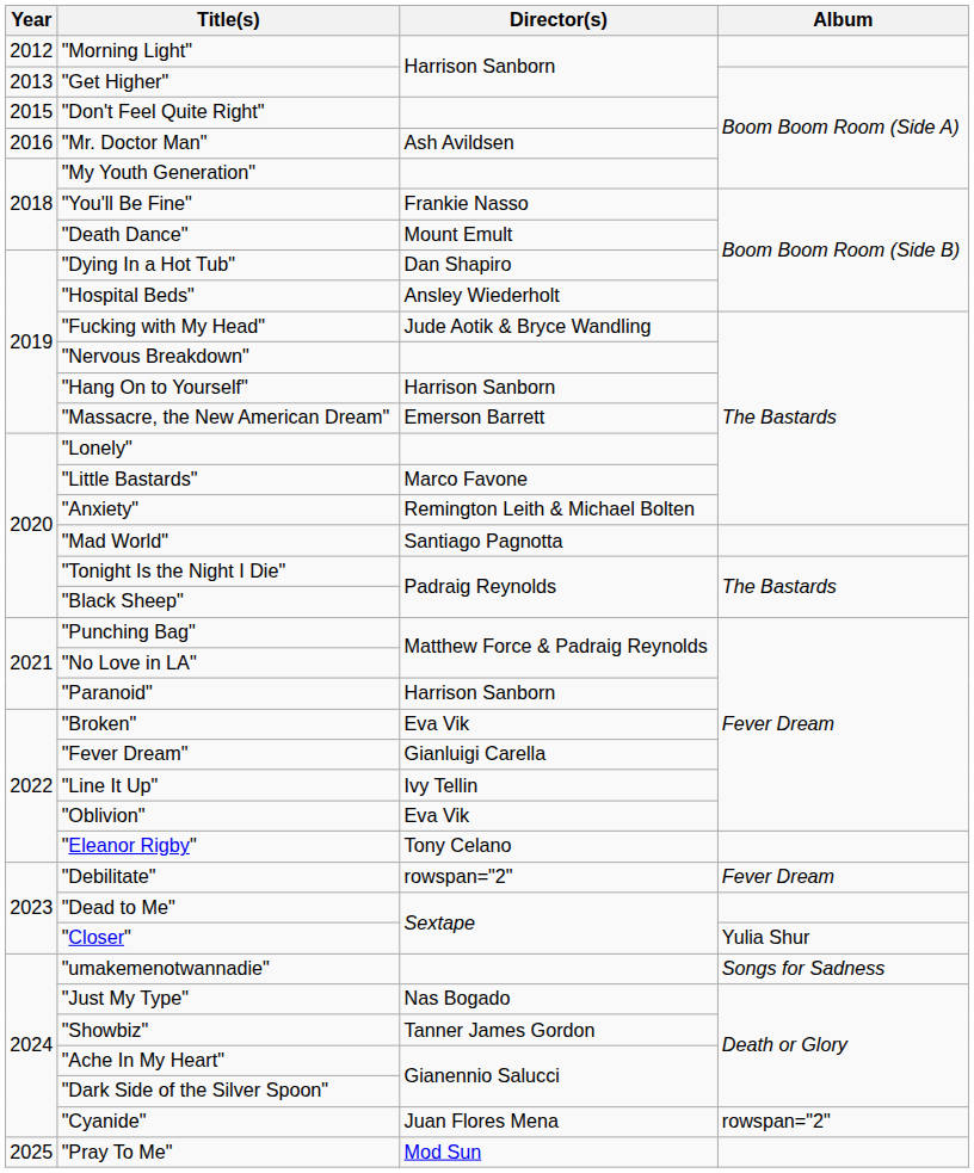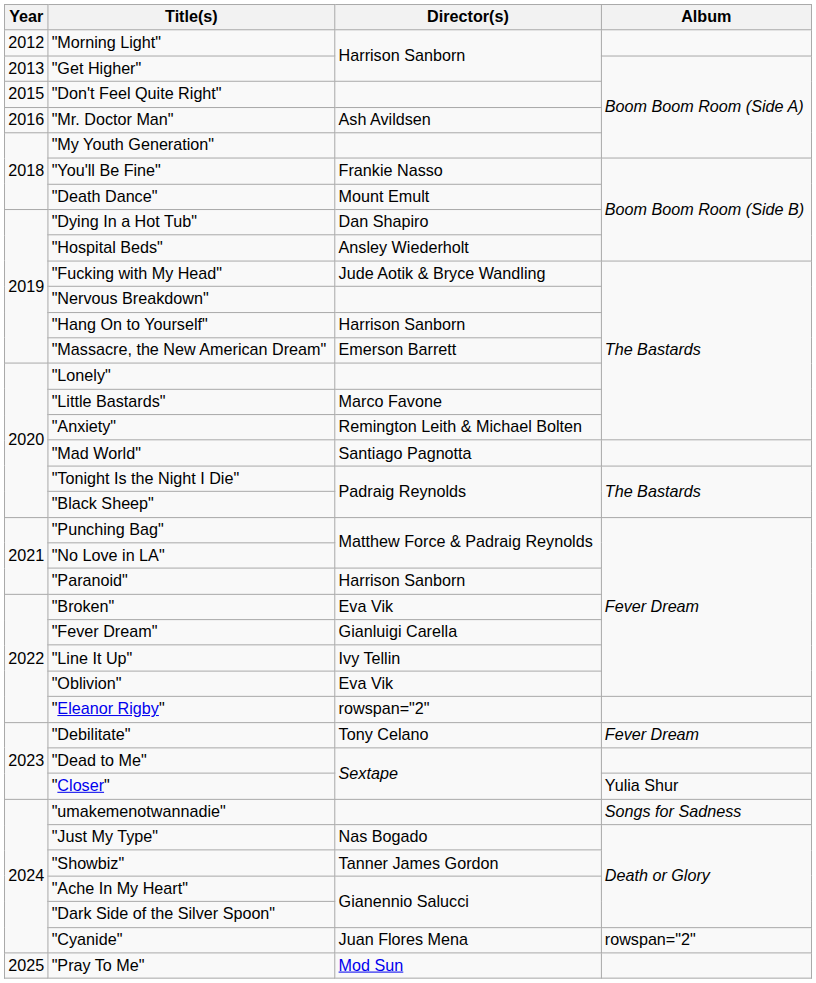"Eleanor Rigby" | Director(s): Tony Celano -> rowspan="2"
"Debilitate" | Director(s): rowspan="2" -> Tony Celano
